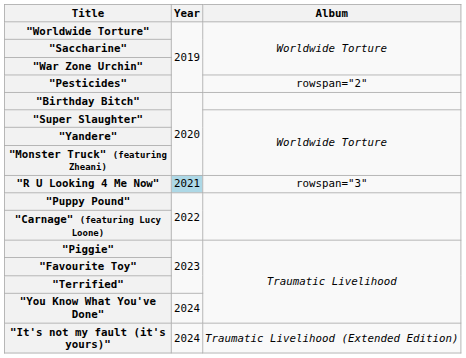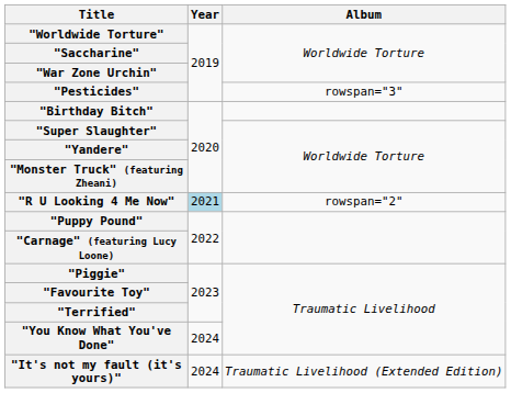"Pesticides" | Album: rowspan="2" -> rowspan="3"
"R U Looking 4 Me Now" | Album: rowspan="3" -> rowspan="2"
